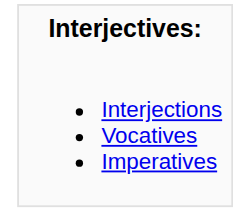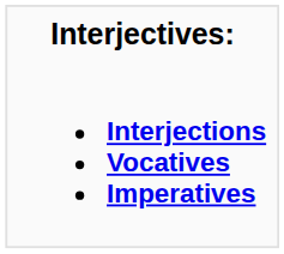row 2 | column 1: normal -> bold
